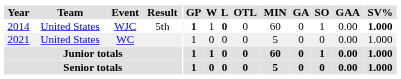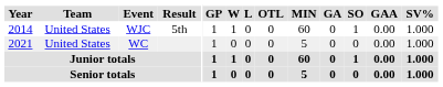WJC | GP: bold -> normal
WJC | L: bold -> normal
WJC | SV%: bold -> normal
